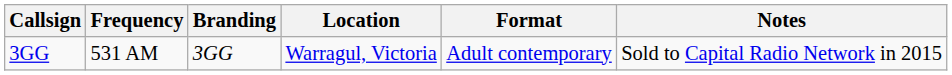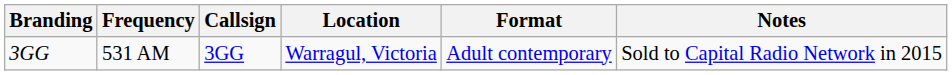columns swapped: Callsign <-> Branding
